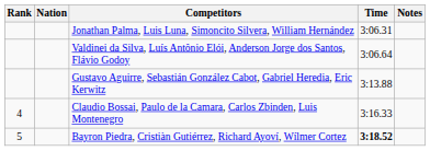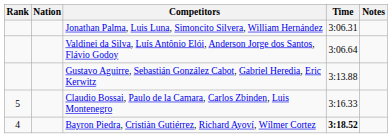row 5 | Rank: 4 -> 5
row 6 | Rank: 5 -> 4
